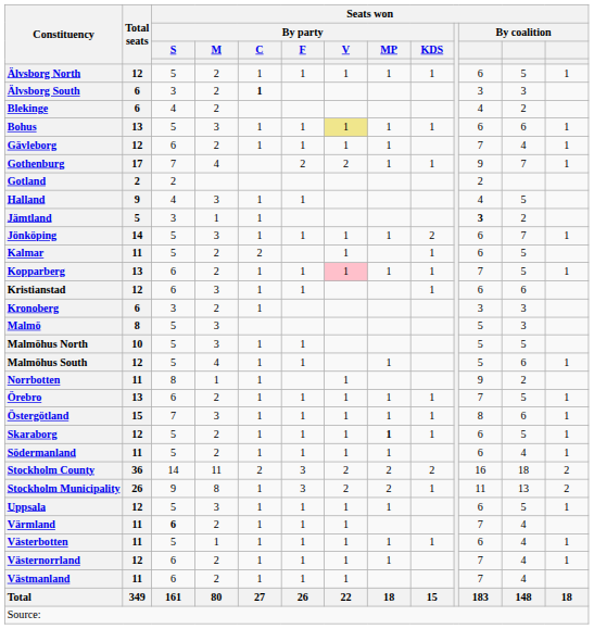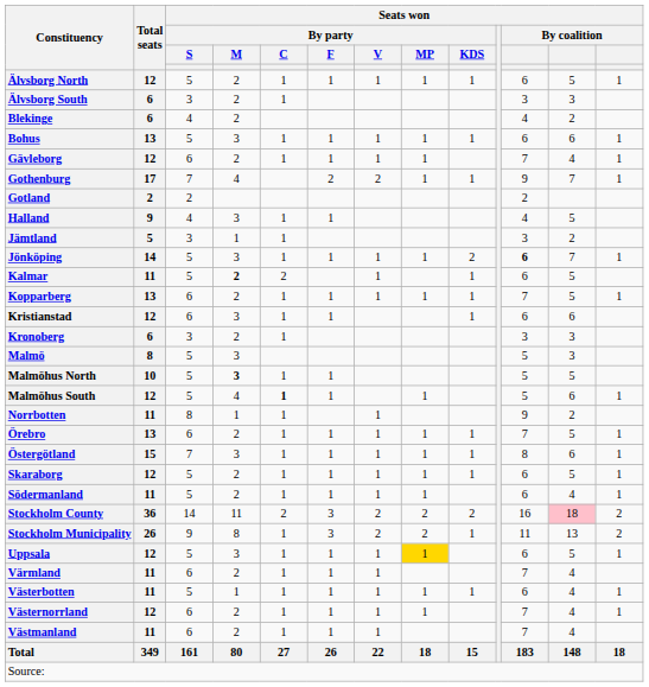Älvsborg South | Seats won / By party / C: bold -> normal
Bohus | Seats won / By party / V: khaki background -> no background
Jämtland | column 11: bold -> normal
Jönköping | column 11: normal -> bold
Kalmar | Seats won / By party / M: normal -> bold
Kopparberg | Seats won / By party / V: pink background -> no background
Malmöhus North | Seats won / By party / M: normal -> bold
Malmöhus South | Seats won / By party / C: normal -> bold
Skaraborg | Seats won / By party / MP: bold -> normal
Stockholm County | column 12: no background -> pink background
Uppsala | Seats won / By party / MP: no background -> gold background
Värmland | Seats won / By party / S: bold -> normal
